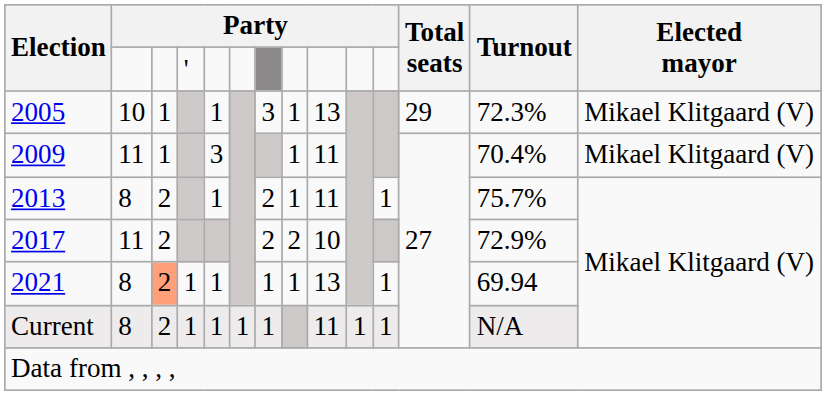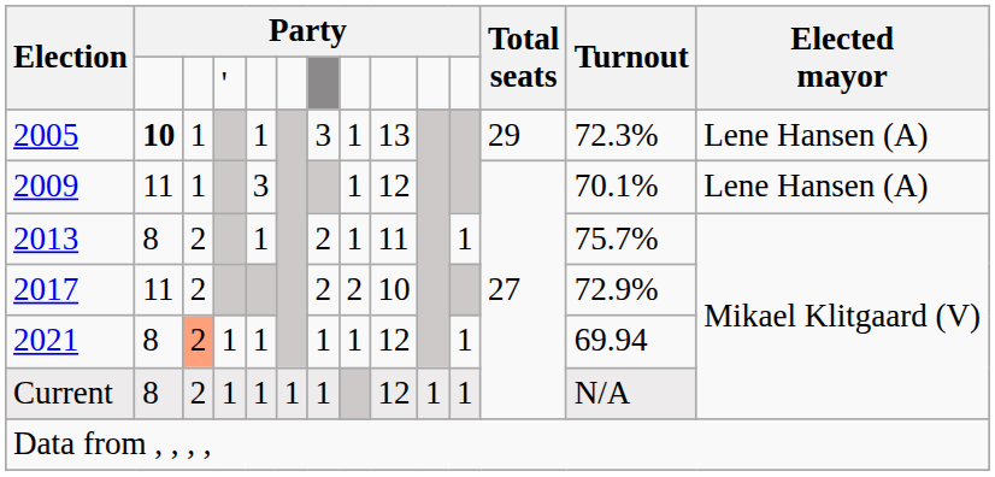2005 | column 2: normal -> bold
2005 | Elected mayor: Mikael Klitgaard (V) -> Lene Hansen (A)
2009 | column 9: 11 -> 12
2009 | Turnout: 70.4% -> 70.1%
2009 | Elected mayor: Mikael Klitgaard (V) -> Lene Hansen (A)
2021 | column 9: 13 -> 12
Current | column 9: 11 -> 12
